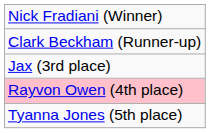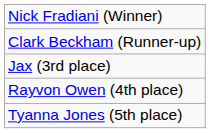row 4 | column 1: pink background -> no background
